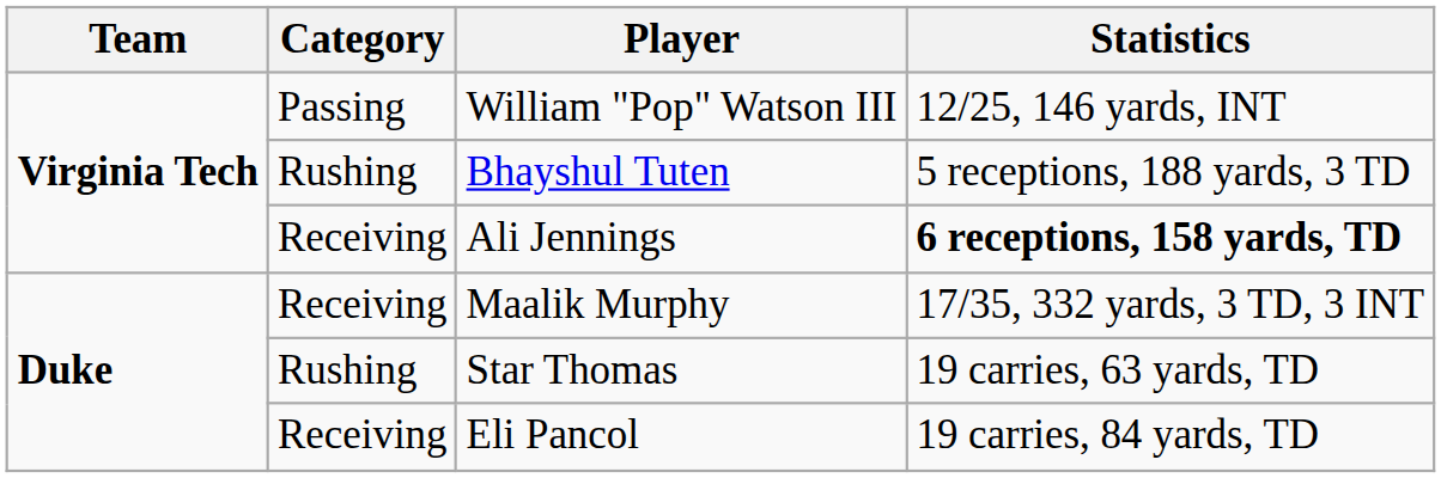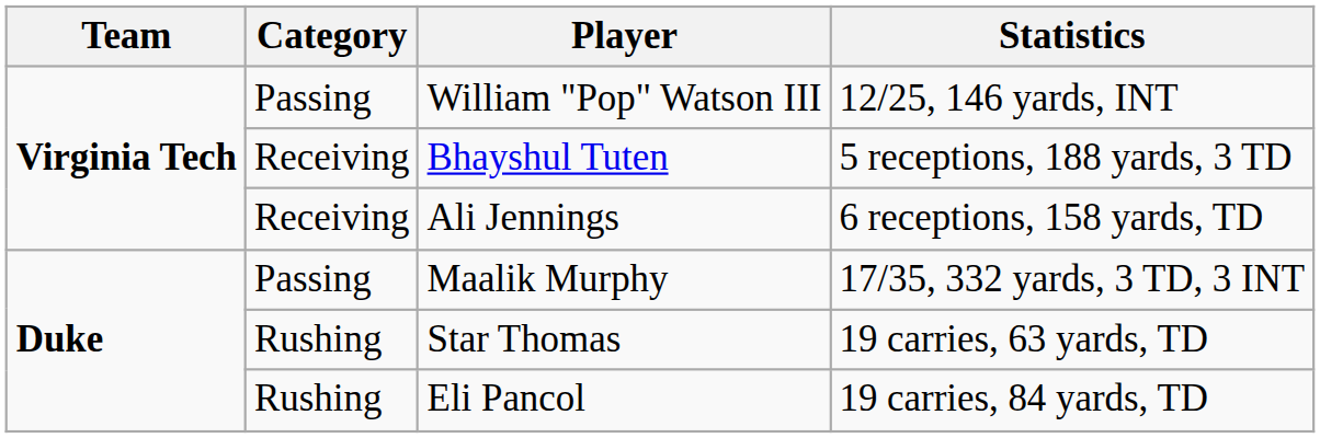Bhayshul Tuten | Category: Rushing -> Receiving
Ali Jennings | Statistics: bold -> normal
Maalik Murphy | Category: Receiving -> Passing
Eli Pancol | Category: Receiving -> Rushing
